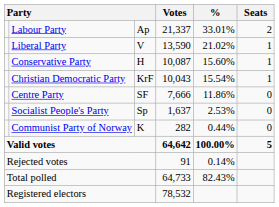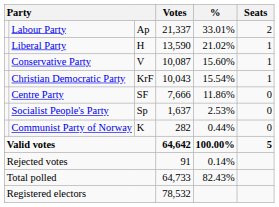Liberal Party | column 3: V -> H
Conservative Party | column 3: H -> V
